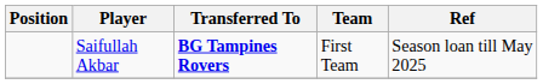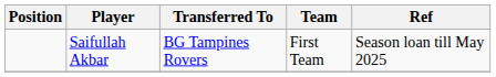Saifullah Akbar | Transferred To: bold -> normal
